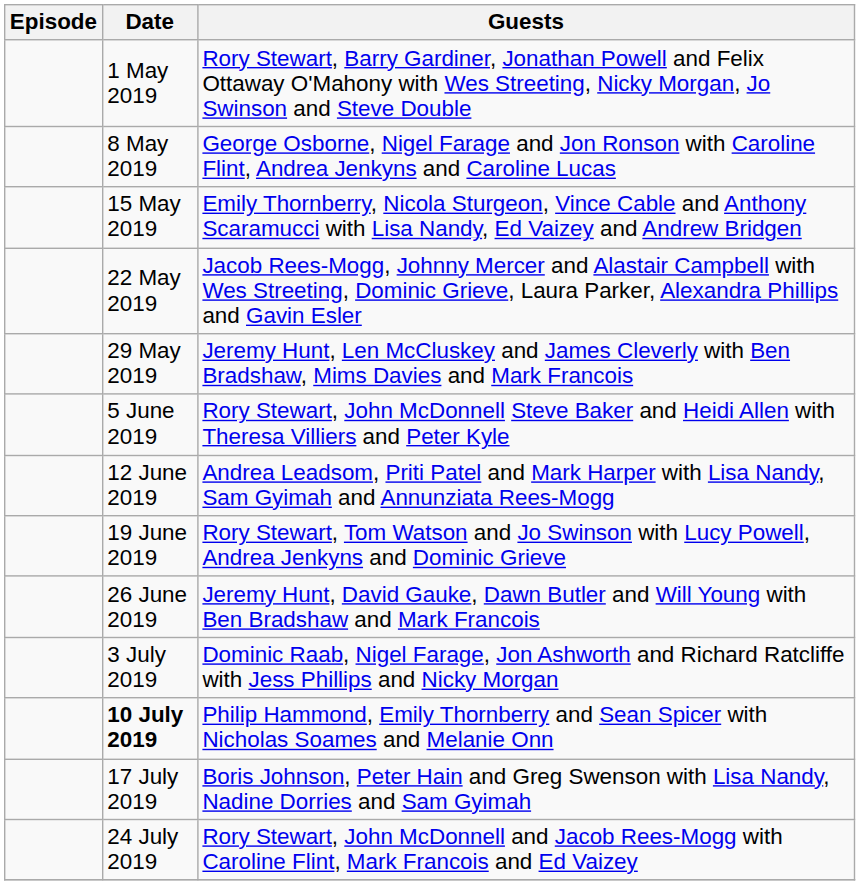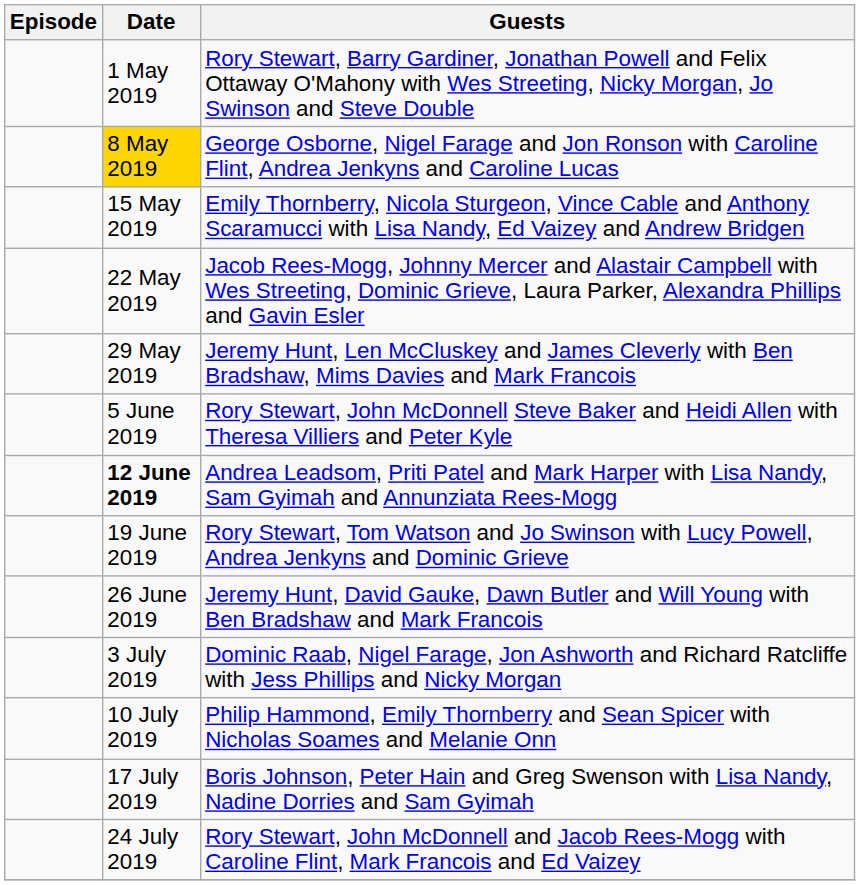8 May 2019 | Date: no background -> gold background
12 June 2019 | Date: normal -> bold
10 July 2019 | Date: bold -> normal
